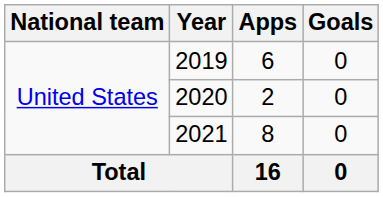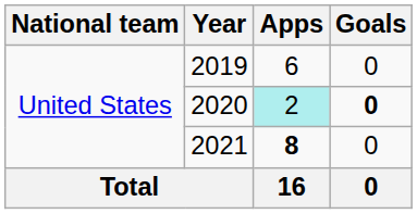2020 | Apps: no background -> paleturquoise background
2020 | Goals: normal -> bold
2021 | Apps: normal -> bold
